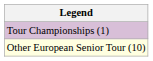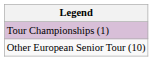row 3 | column 1: lightyellow background -> no background
